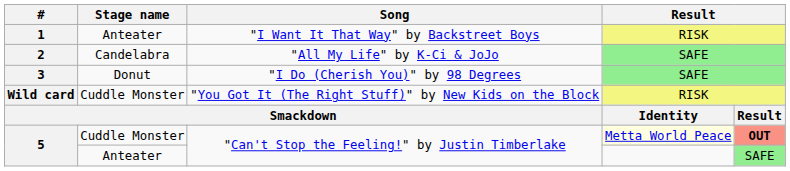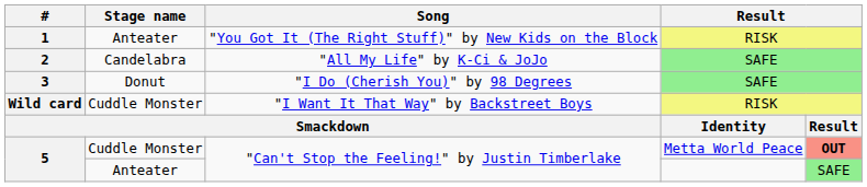1 | Song: "I Want It That Way" by Backstreet Boys -> "You Got It (The Right Stuff)" by New Kids on the Block
Wild card | Song: "You Got It (The Right Stuff)" by New Kids on the Block -> "I Want It That Way" by Backstreet Boys
5 / Cuddle Monster | column 4: lightyellow background -> no background
